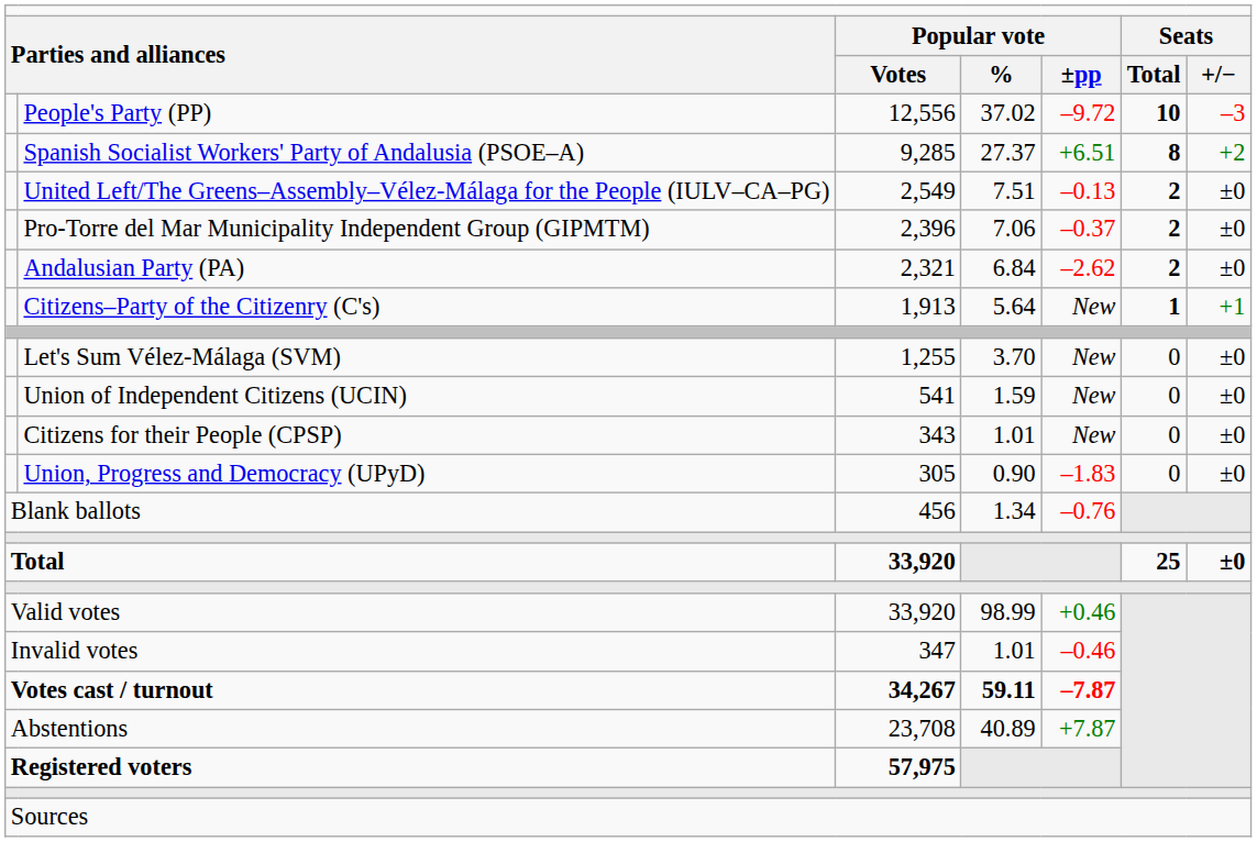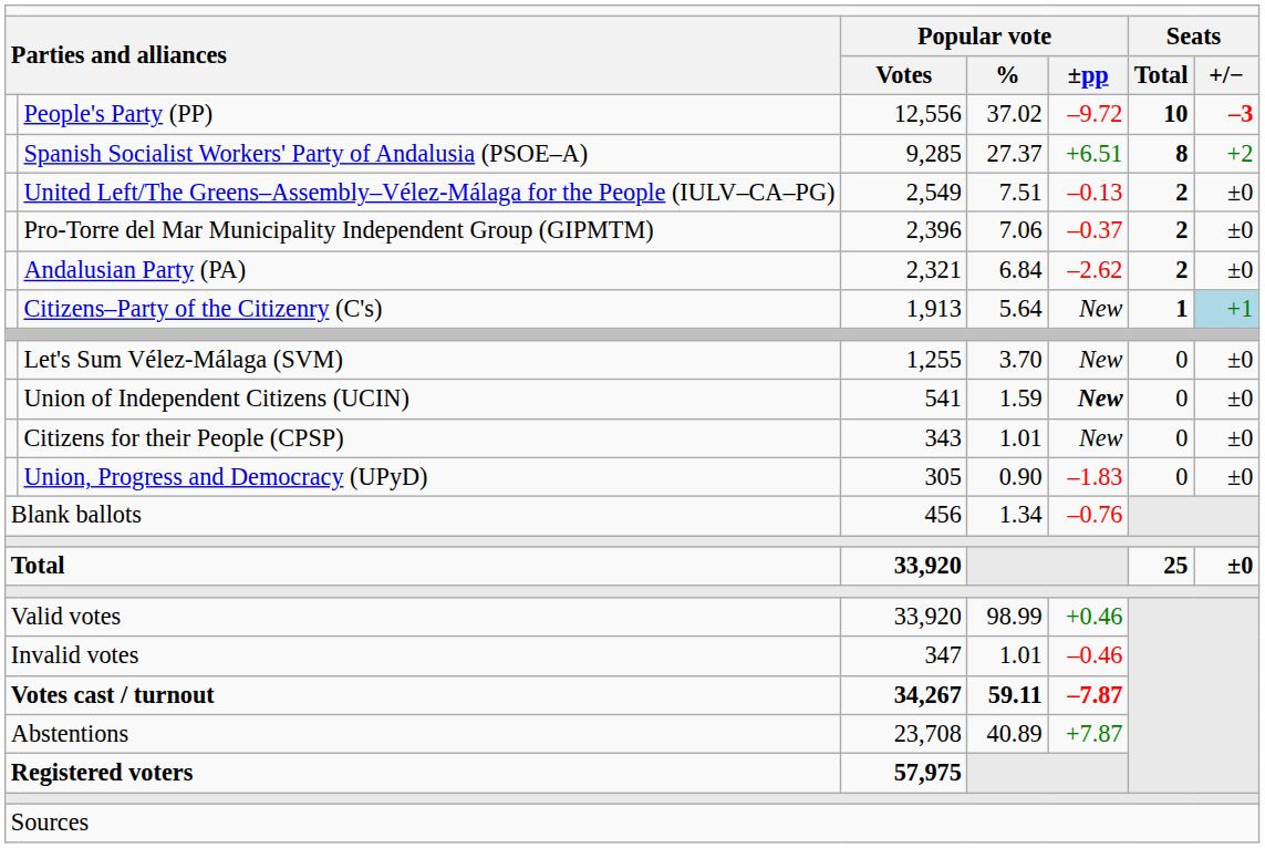People's Party (PP) | column 7: normal -> bold
Citizens–Party of the Citizenry (C's) | column 7: no background -> lightblue background
Union of Independent Citizens (UCIN) | column 5: normal -> bold
